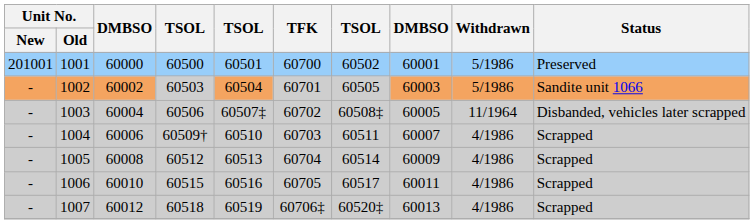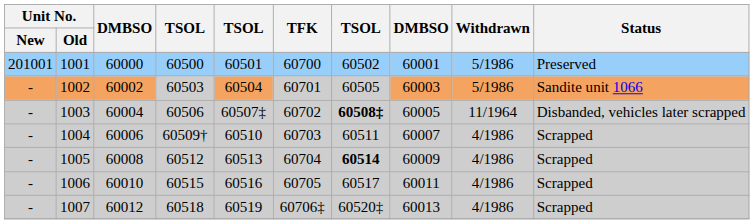1003 | column 7: normal -> bold
1005 | column 7: normal -> bold
